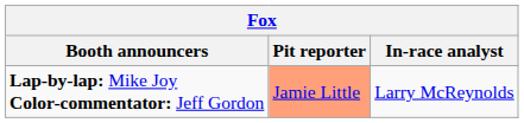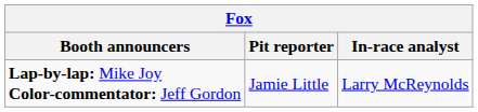Lap-by-lap: Mike Joy Color-commentator: Jeff Gordon | Pit reporter: lightsalmon background -> no background
